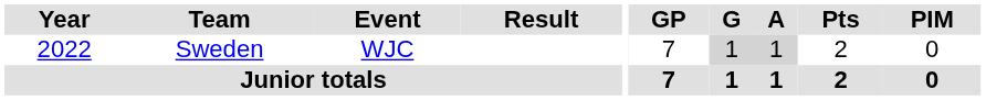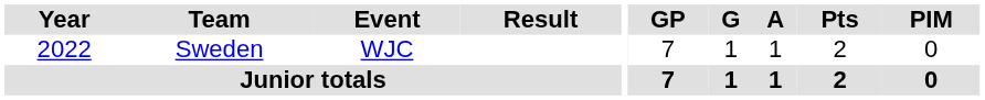Sweden | G: lightgrey background -> no background
Sweden | A: lightgrey background -> no background
